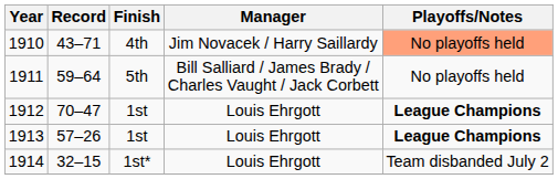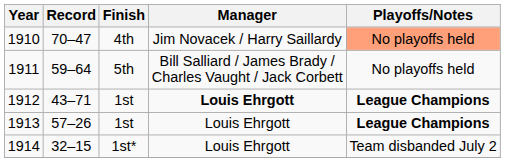1910 | Record: 43–71 -> 70–47
1912 | Record: 70–47 -> 43–71
1912 | Manager: normal -> bold
